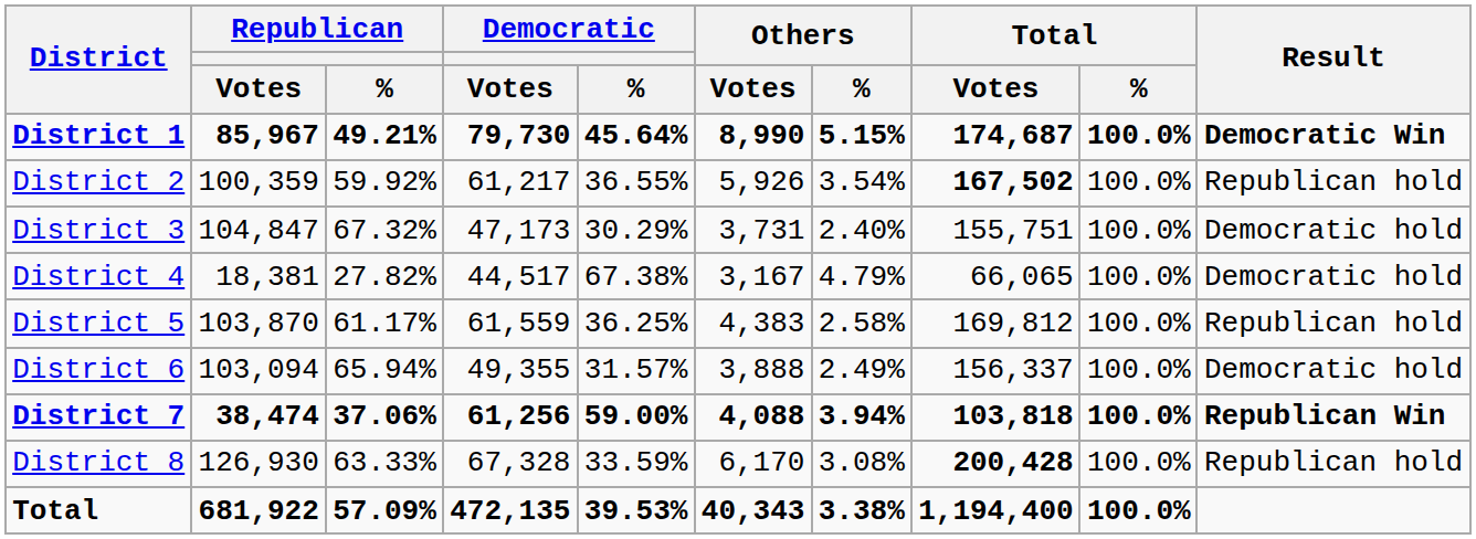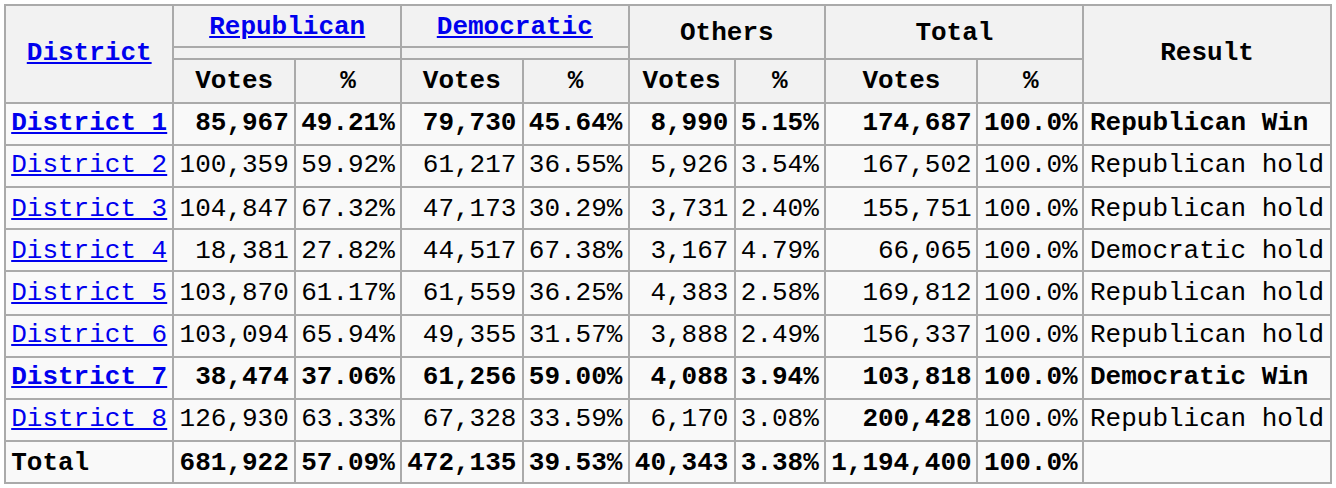District 1 | Result: Democratic Win -> Republican Win
District 2 | Total / Votes: bold -> normal
District 3 | Result: Democratic hold -> Republican hold
District 6 | Result: Democratic hold -> Republican hold
District 7 | Result: Republican Win -> Democratic Win
